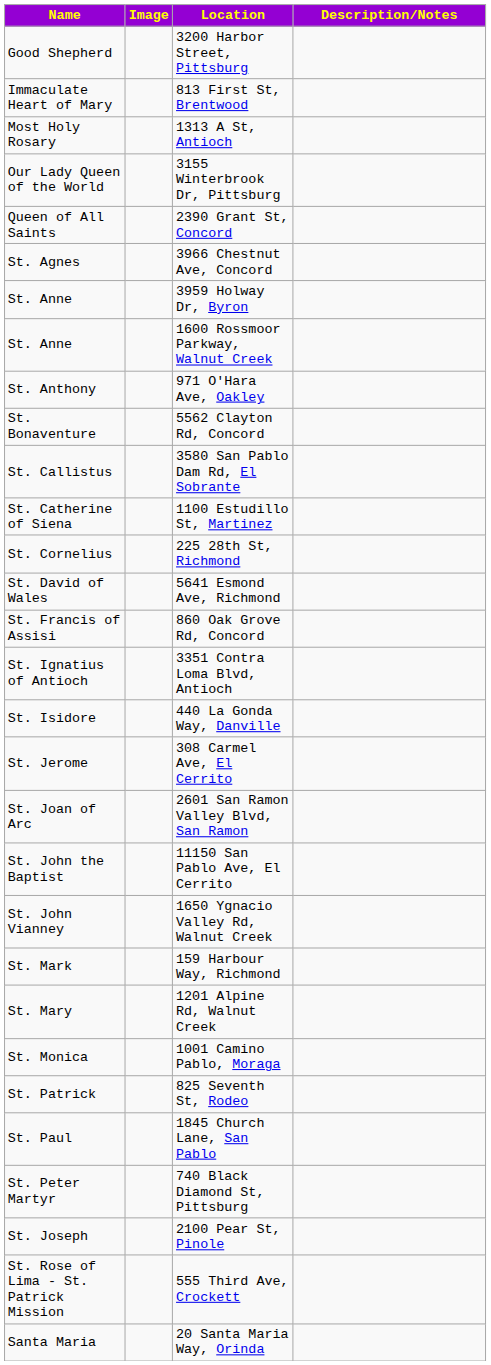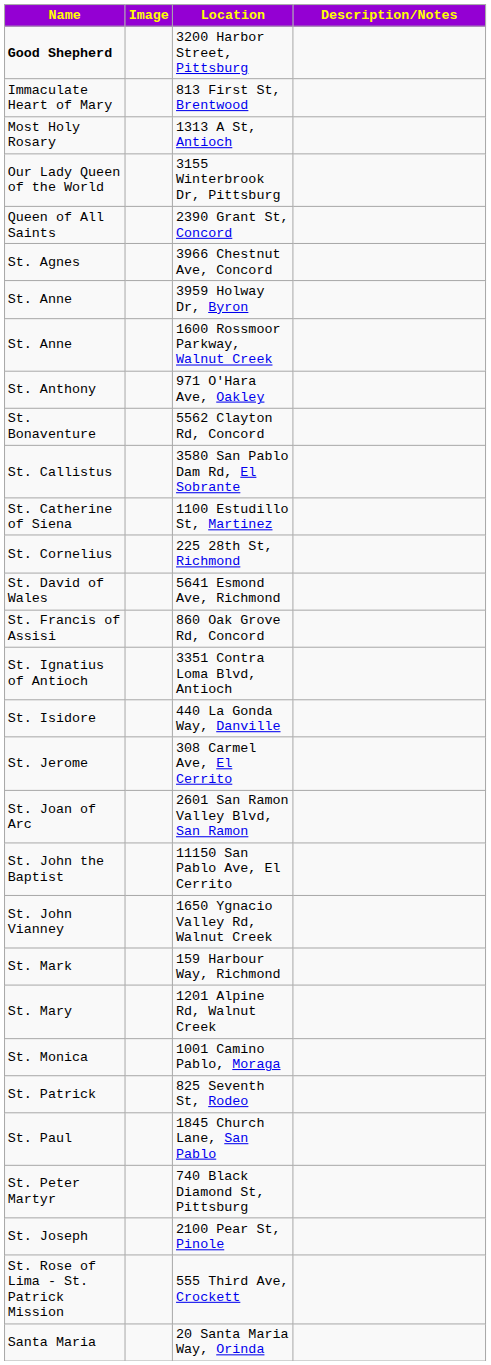3200 Harbor Street, Pittsburg | Name: normal -> bold
